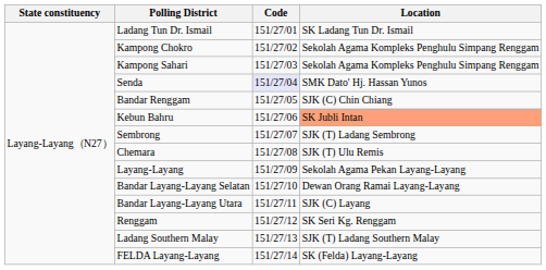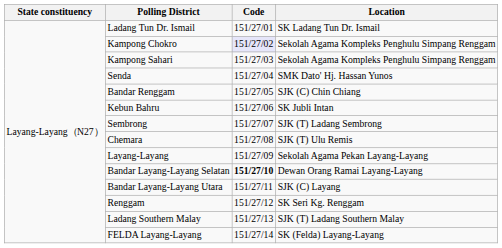Kampong Chokro | Code: no background -> lavender background
Senda | Code: lavender background -> no background
Kebun Bahru | Location: lightsalmon background -> no background
Bandar Layang-Layang Selatan | Code: normal -> bold
